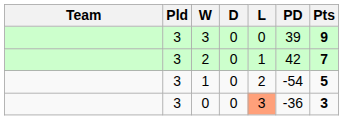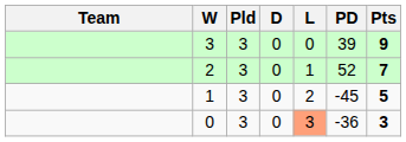columns swapped: Pld <-> W
row 3 | PD: 42 -> 52
row 4 | PD: -54 -> -45
